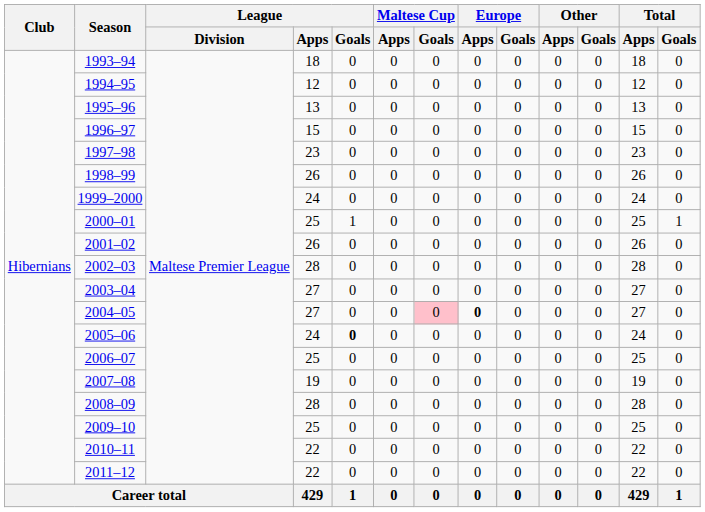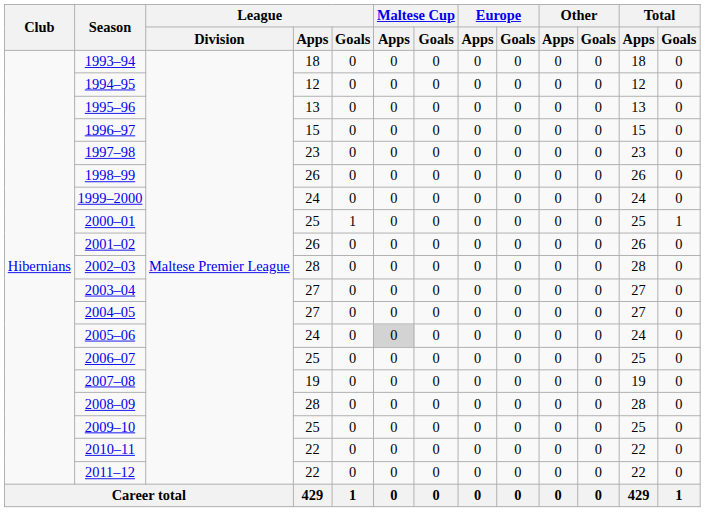2004–05 | Maltese Cup / Goals: pink background -> no background
2004–05 | Europe / Apps: bold -> normal
2005–06 | League / Goals: bold -> normal
2005–06 | Maltese Cup / Apps: no background -> lightgrey background
